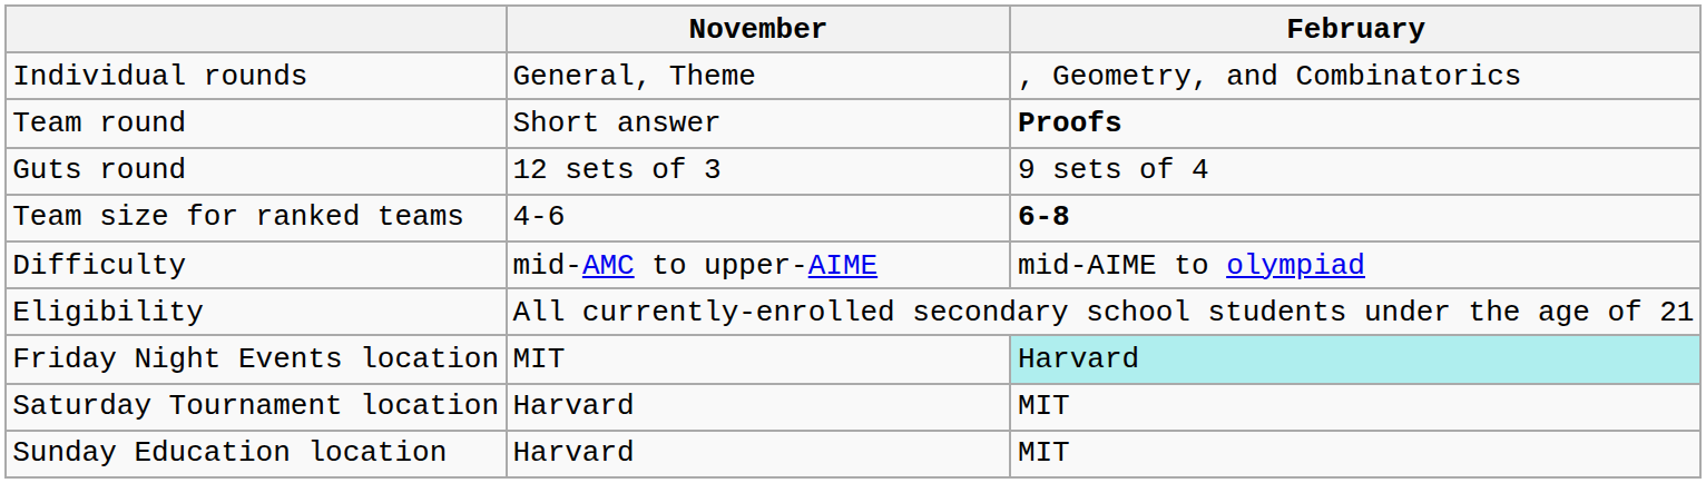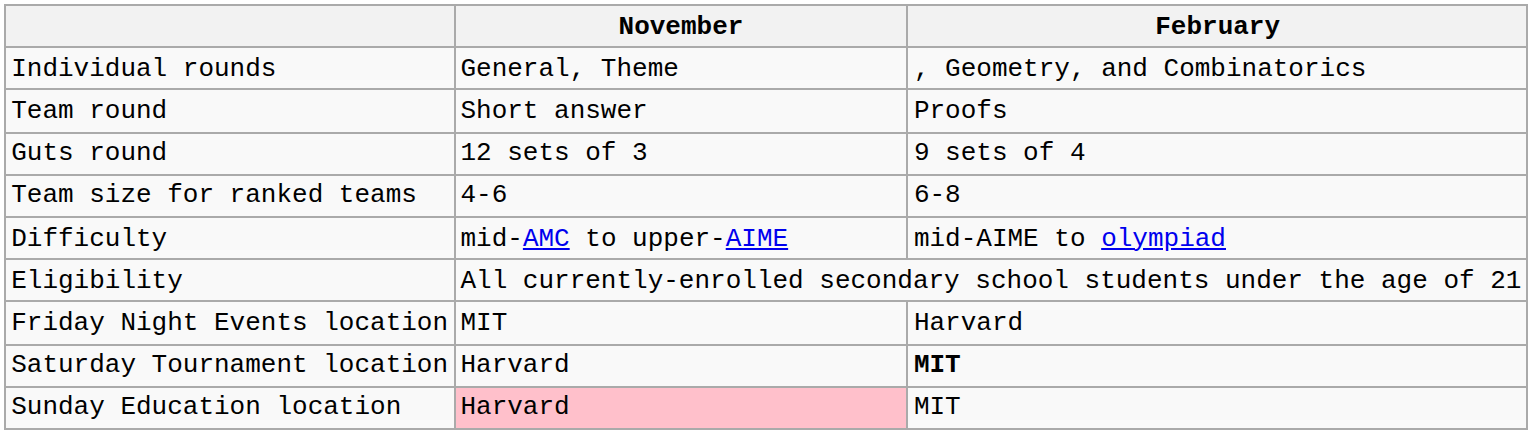Team round | February: bold -> normal
Team size for ranked teams | February: bold -> normal
Friday Night Events location | February: paleturquoise background -> no background
Saturday Tournament location | February: normal -> bold
Sunday Education location | November: no background -> pink background
